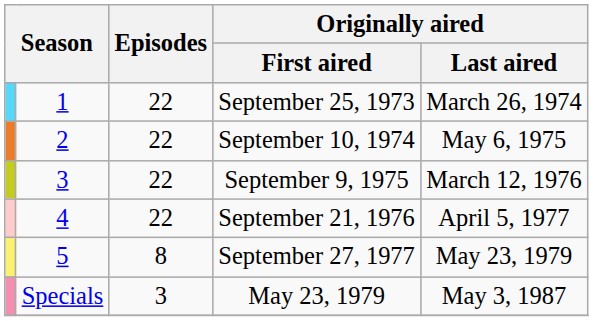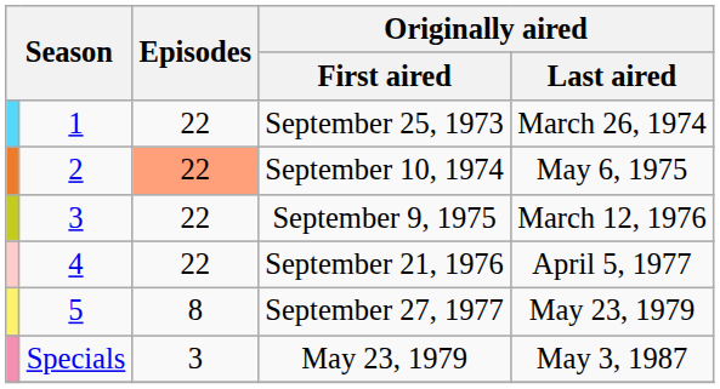September 10, 1974 | Episodes: no background -> lightsalmon background
